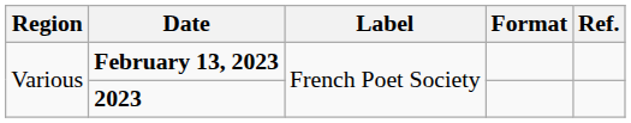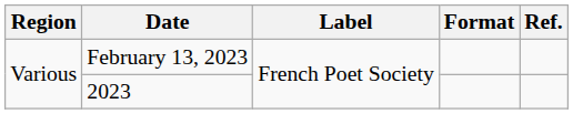February 13, 2023 | Date: bold -> normal
2023 | Date: bold -> normal
